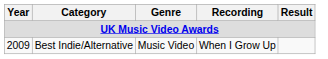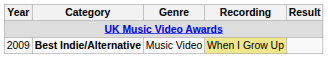2009 | Category: normal -> bold
2009 | Recording: no background -> khaki background
